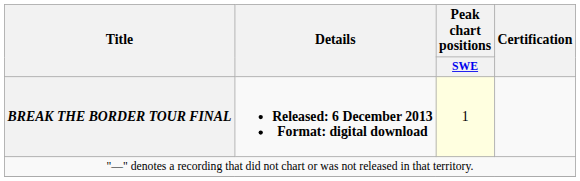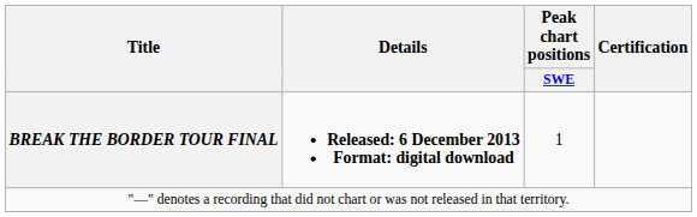BREAK THE BORDER TOUR FINAL | Peak chart positions / SWE: lightyellow background -> no background
